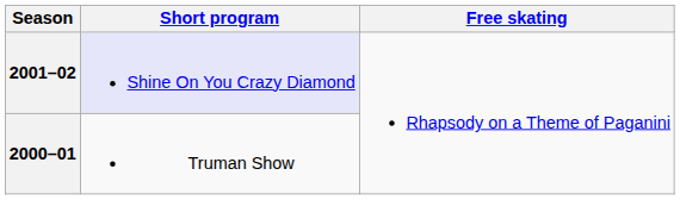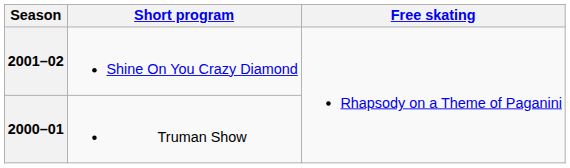2001–02 | Short program: lavender background -> no background
